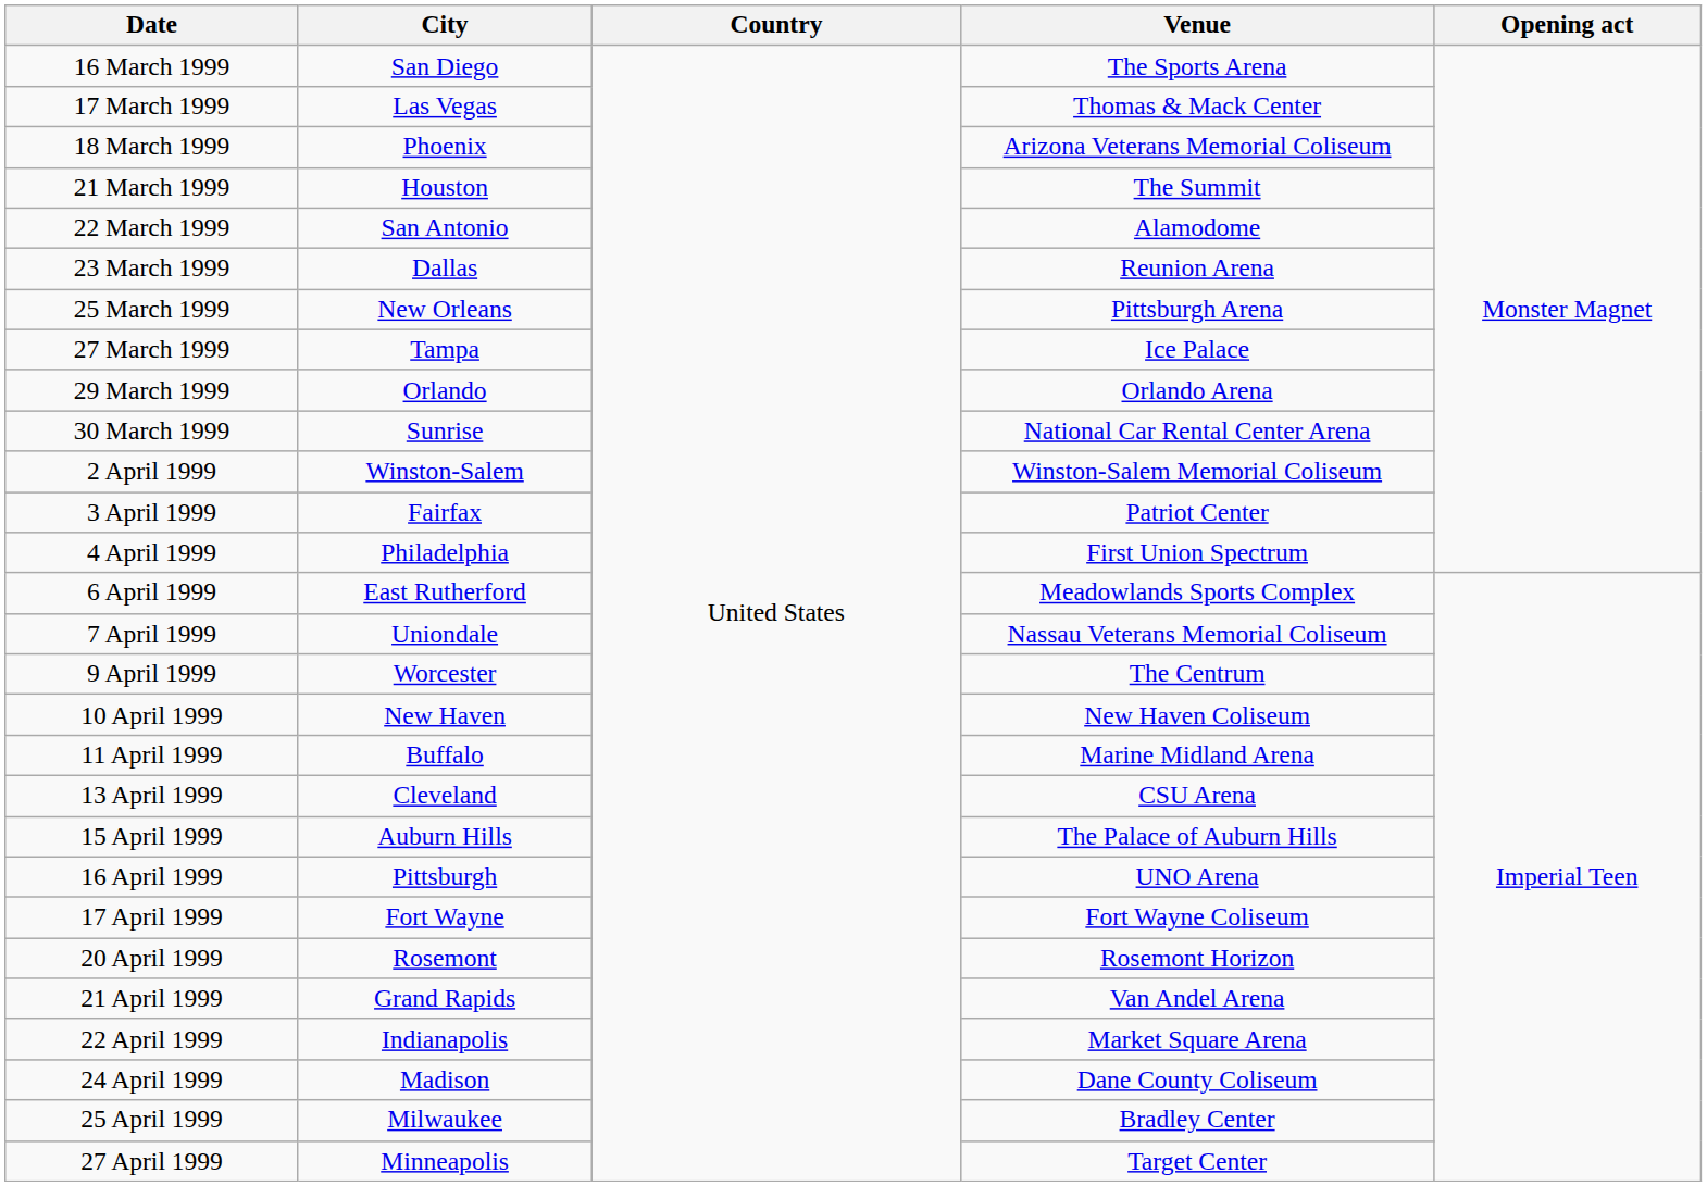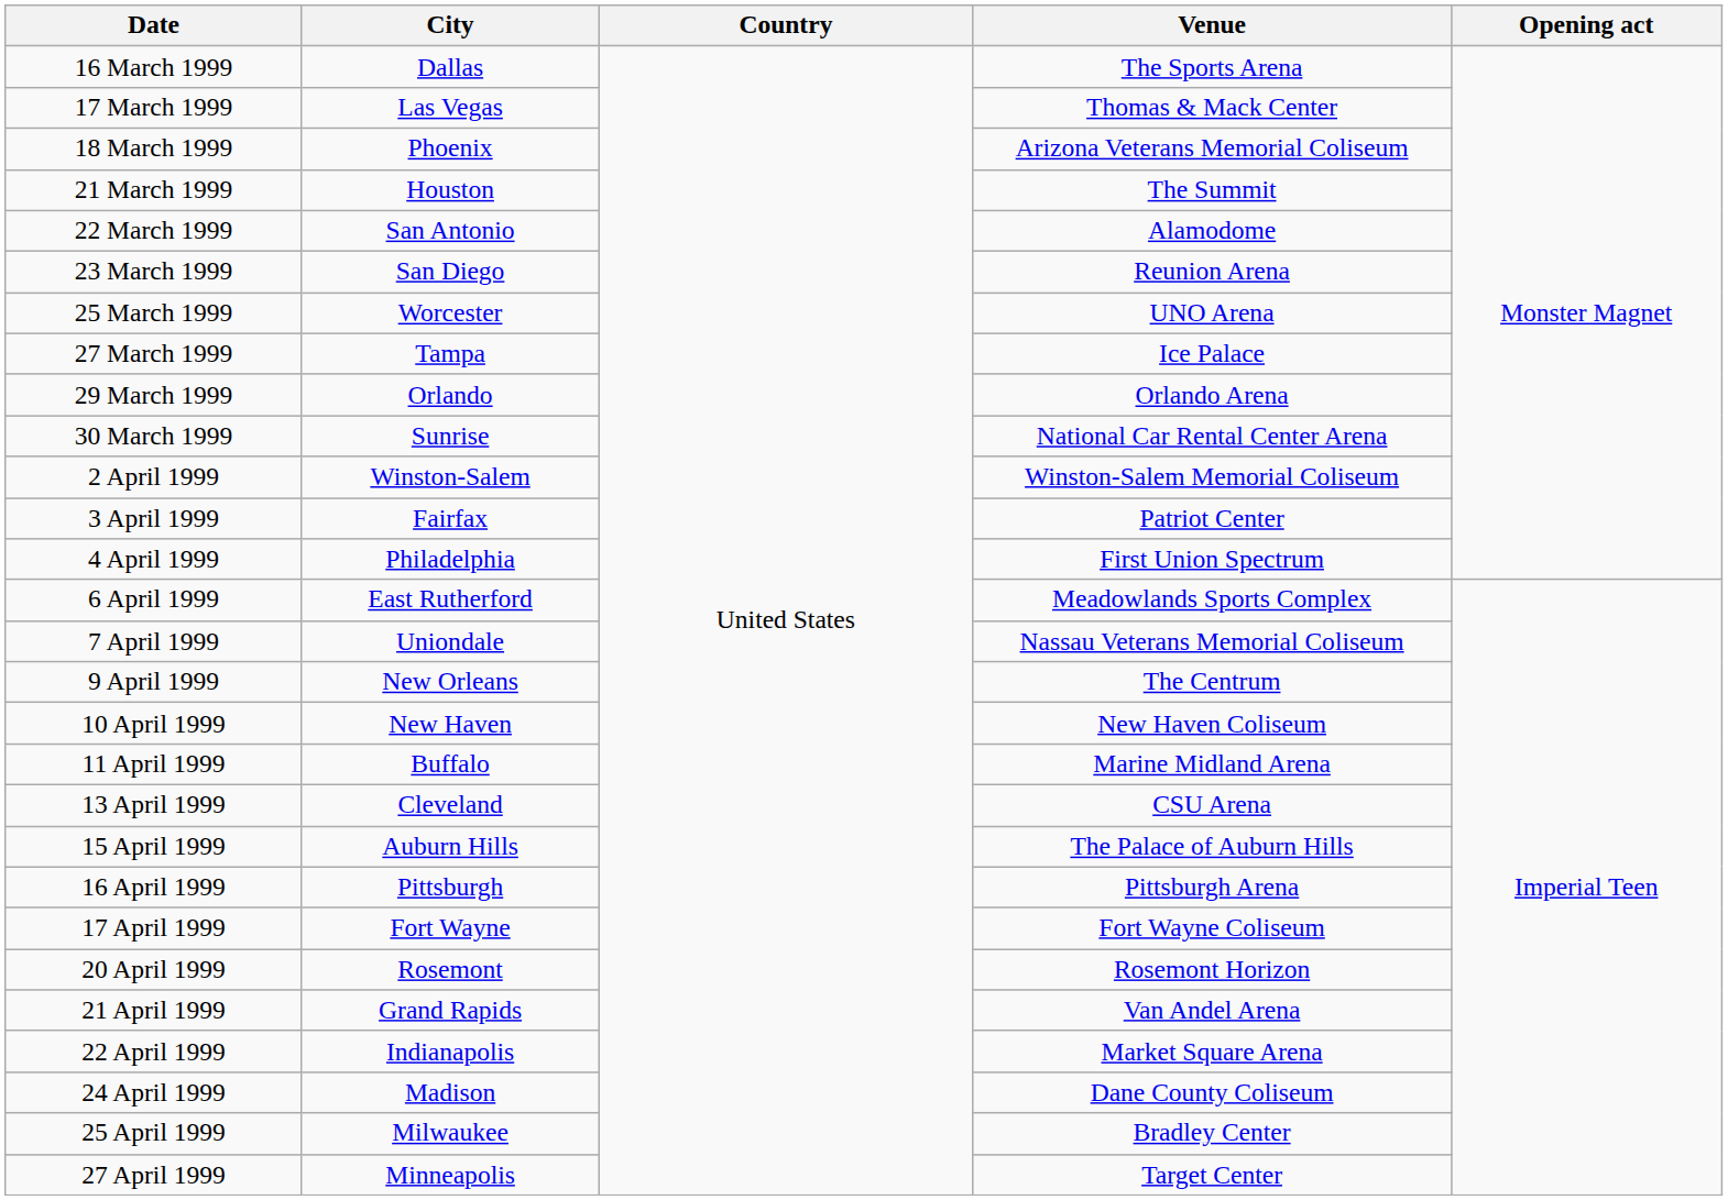16 March 1999 | City: San Diego -> Dallas
23 March 1999 | City: Dallas -> San Diego
25 March 1999 | City: New Orleans -> Worcester
25 March 1999 | Venue: Pittsburgh Arena -> UNO Arena
9 April 1999 | City: Worcester -> New Orleans
16 April 1999 | Venue: UNO Arena -> Pittsburgh Arena
